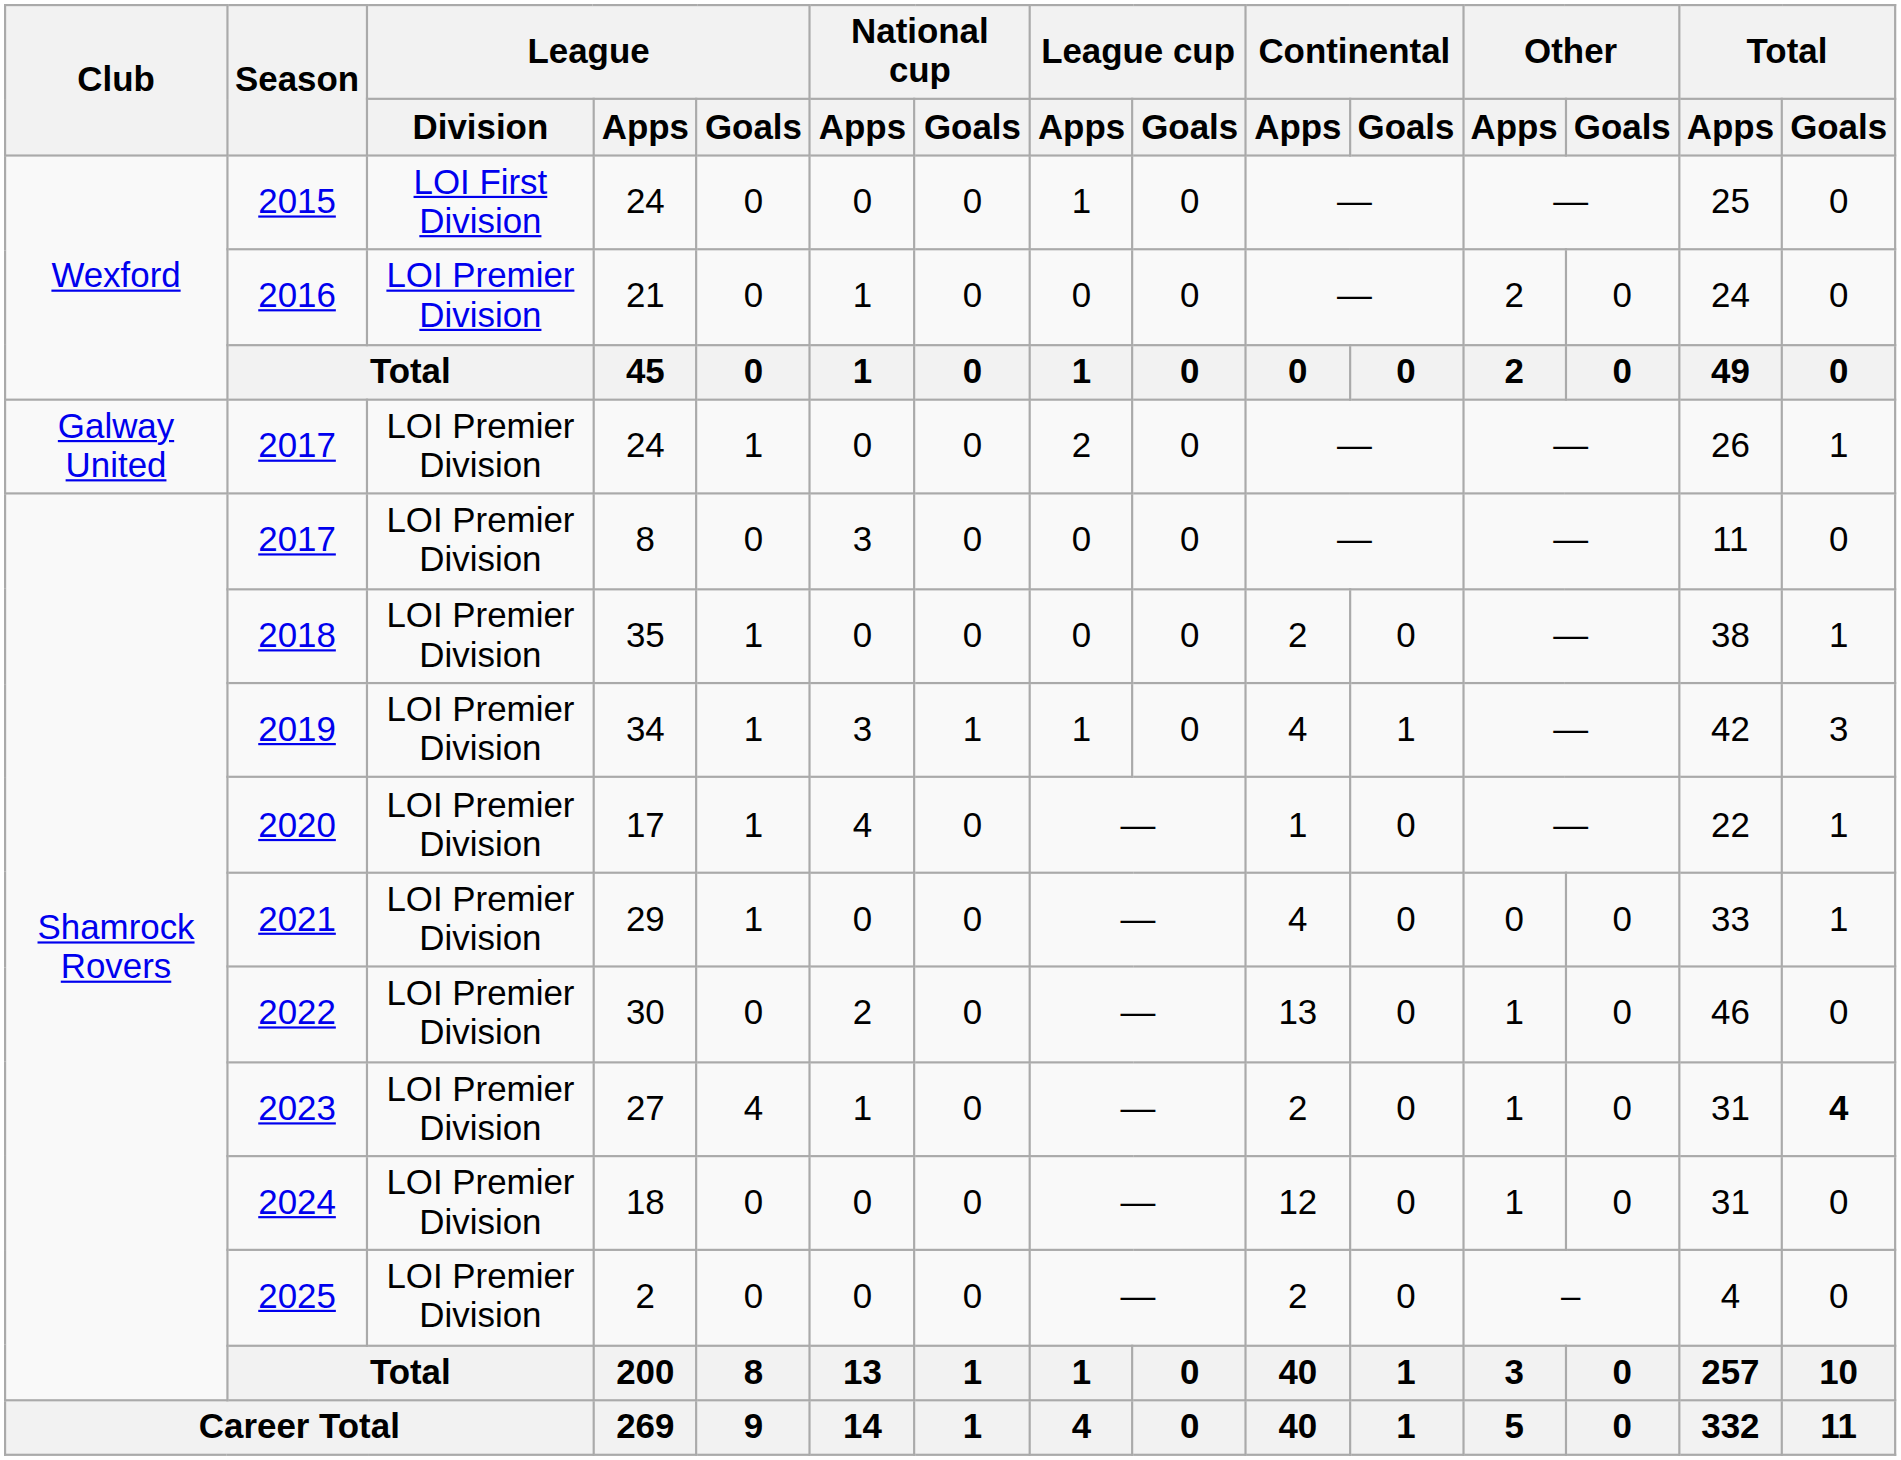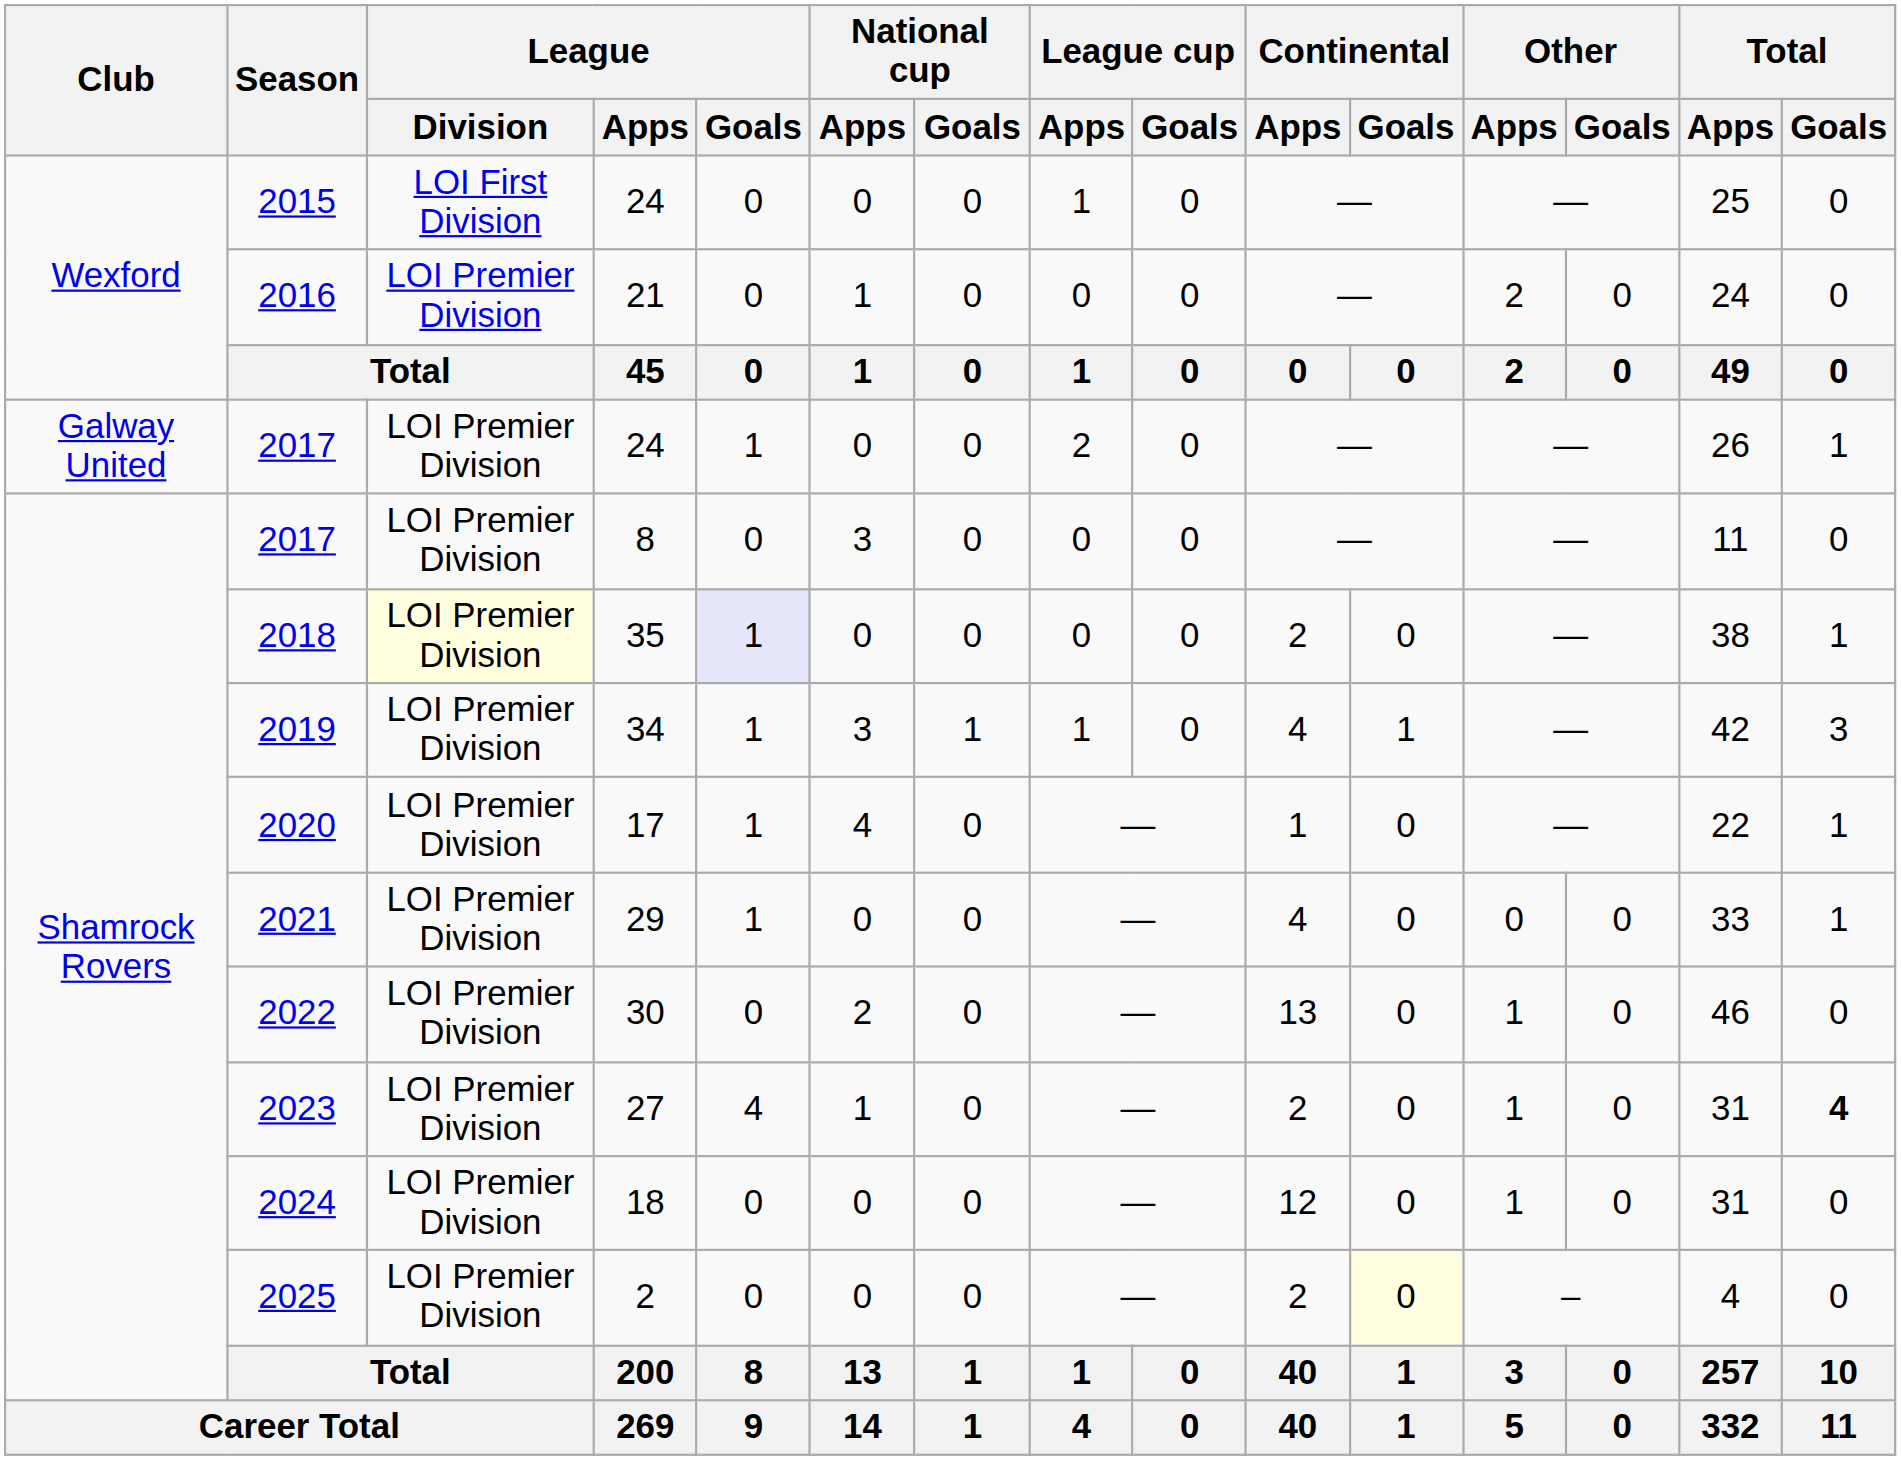2018 | League / Division: no background -> lightyellow background
2018 | League / Goals: no background -> lavender background
2025 | Continental / Goals: no background -> lightyellow background
